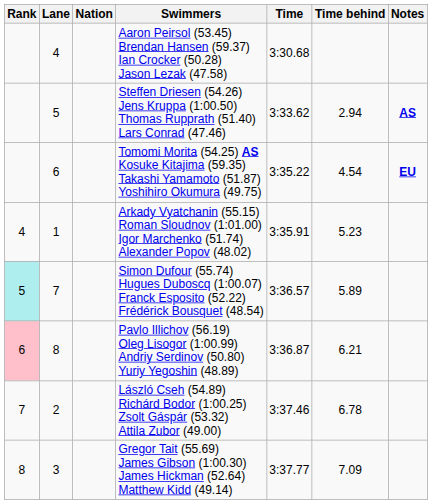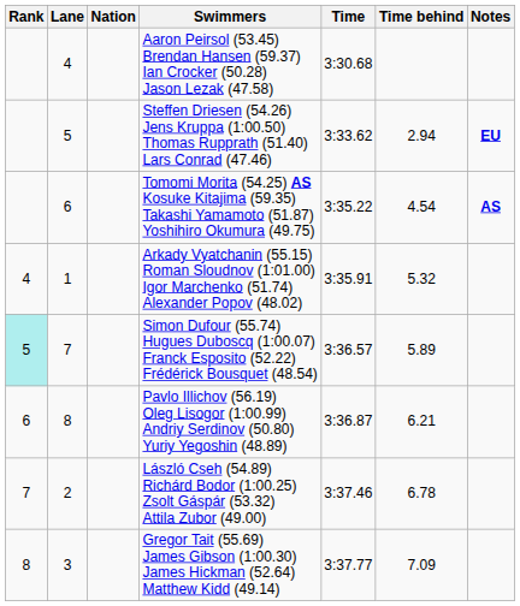row 3 | Notes: AS -> EU
row 4 | Notes: EU -> AS
row 5 | Time behind: 5.23 -> 5.32
row 7 | Rank: pink background -> no background
